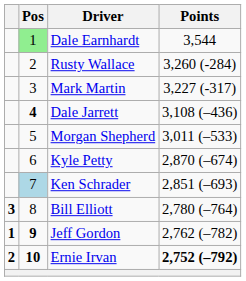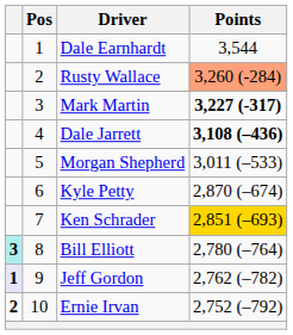Dale Earnhardt | Pos: lightgreen background -> no background
Rusty Wallace | Points: no background -> lightsalmon background
Mark Martin | Points: normal -> bold
Dale Jarrett | Pos: bold -> normal
Dale Jarrett | Points: normal -> bold
Ken Schrader | Pos: lightblue background -> no background
Ken Schrader | Points: no background -> gold background
Bill Elliott | column 1: no background -> paleturquoise background
Jeff Gordon | column 1: no background -> lavender background
Jeff Gordon | Pos: bold -> normal
Ernie Irvan | Pos: bold -> normal
Ernie Irvan | Points: bold -> normal
